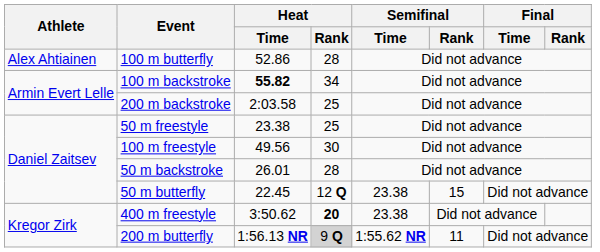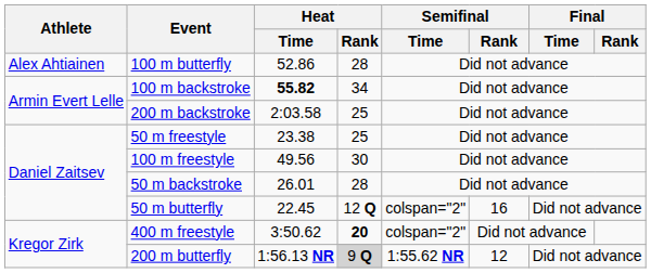50 m butterfly | Semifinal / Time: 23.38 -> colspan="2"
50 m butterfly | Semifinal / Rank: 15 -> 16
400 m freestyle | Semifinal / Time: 23.38 -> colspan="2"
200 m butterfly | Semifinal / Rank: 11 -> 12
